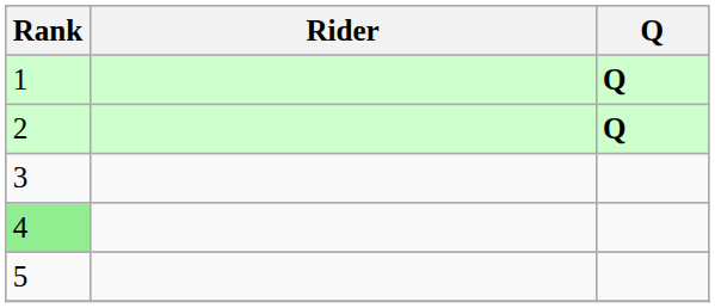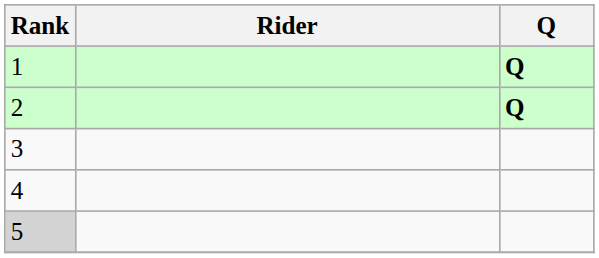4 | Rank: lightgreen background -> no background
5 | Rank: no background -> lightgrey background
